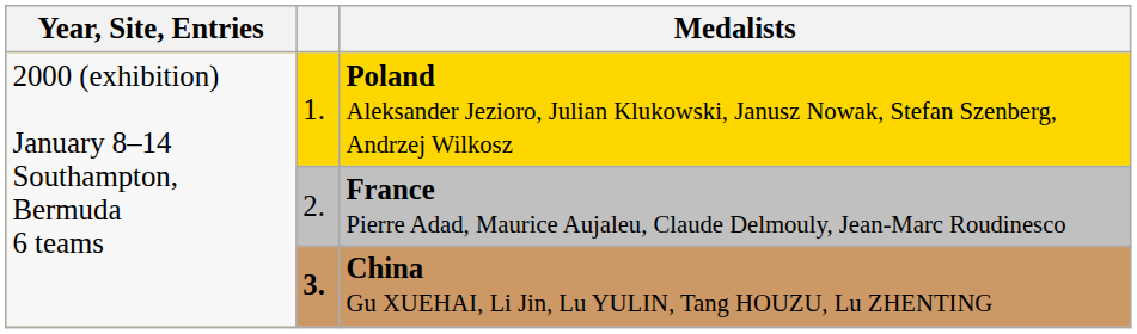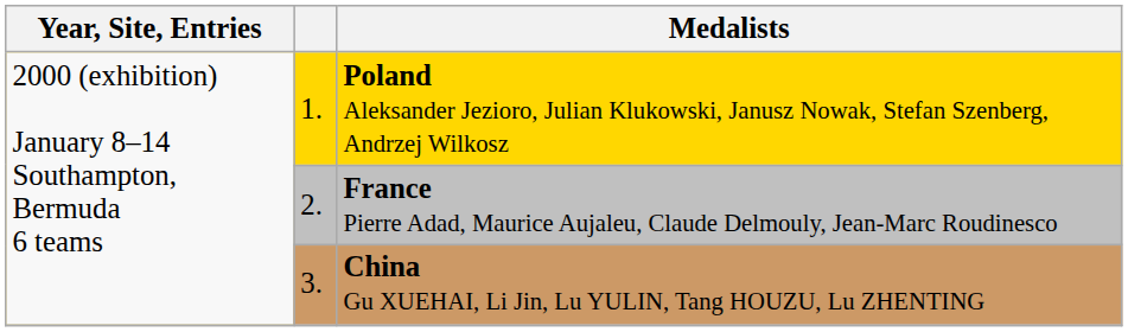China Gu XUEHAI, Li Jin, Lu YULIN, Tang HOUZU, Lu ZHENTING | column 2: bold -> normal
